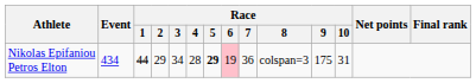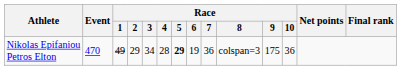Nikolas Epifaniou Petros Elton | Event: 434 -> 470
Nikolas Epifaniou Petros Elton | Race / 1: 44 -> 49
Nikolas Epifaniou Petros Elton | Race / 6: pink background -> no background
Nikolas Epifaniou Petros Elton | Race / 10: 31 -> 36
